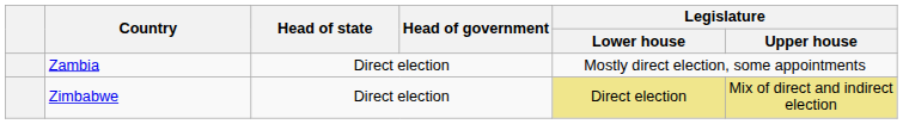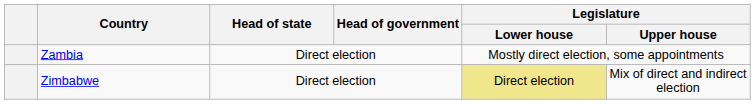Zimbabwe | Legislature / Upper house: khaki background -> no background
